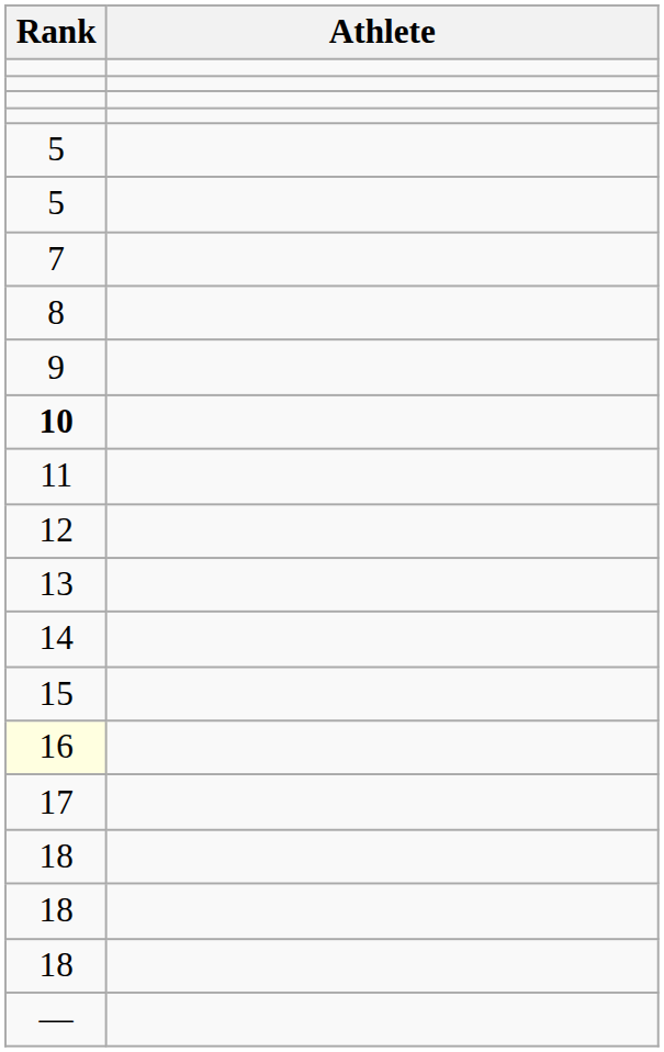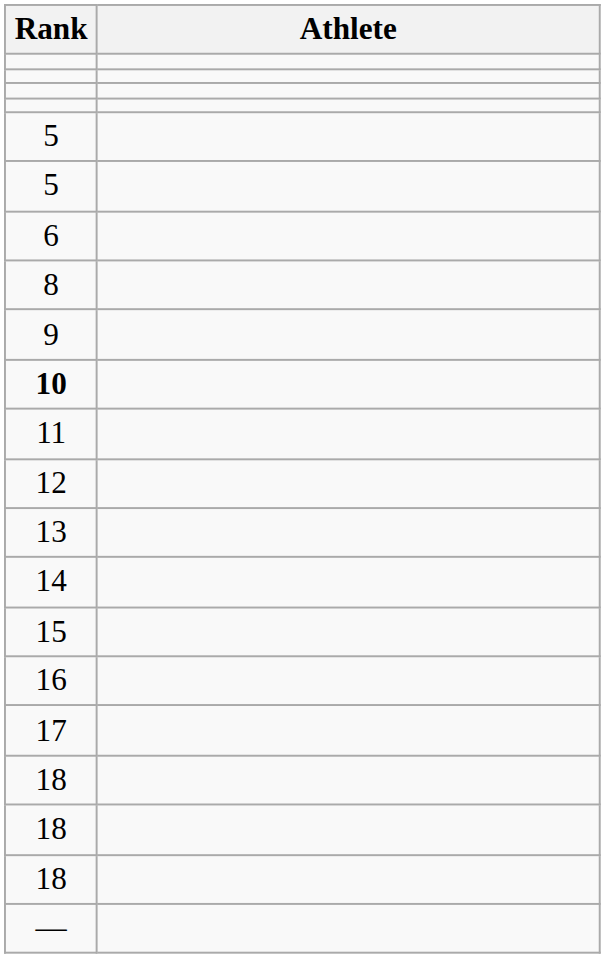row 8 | Rank: 7 -> 6
row 17 | Rank: lightyellow background -> no background
